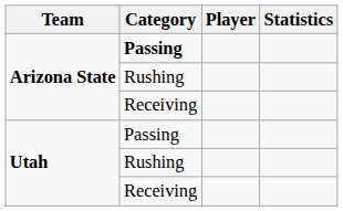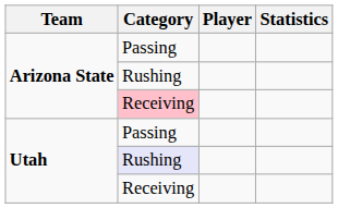Arizona State / Passing | Category: bold -> normal
Arizona State / Receiving | Category: no background -> pink background
Utah / Rushing | Category: no background -> lavender background
